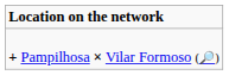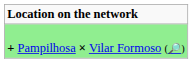row 2 | column 1: no background -> lightgreen background
